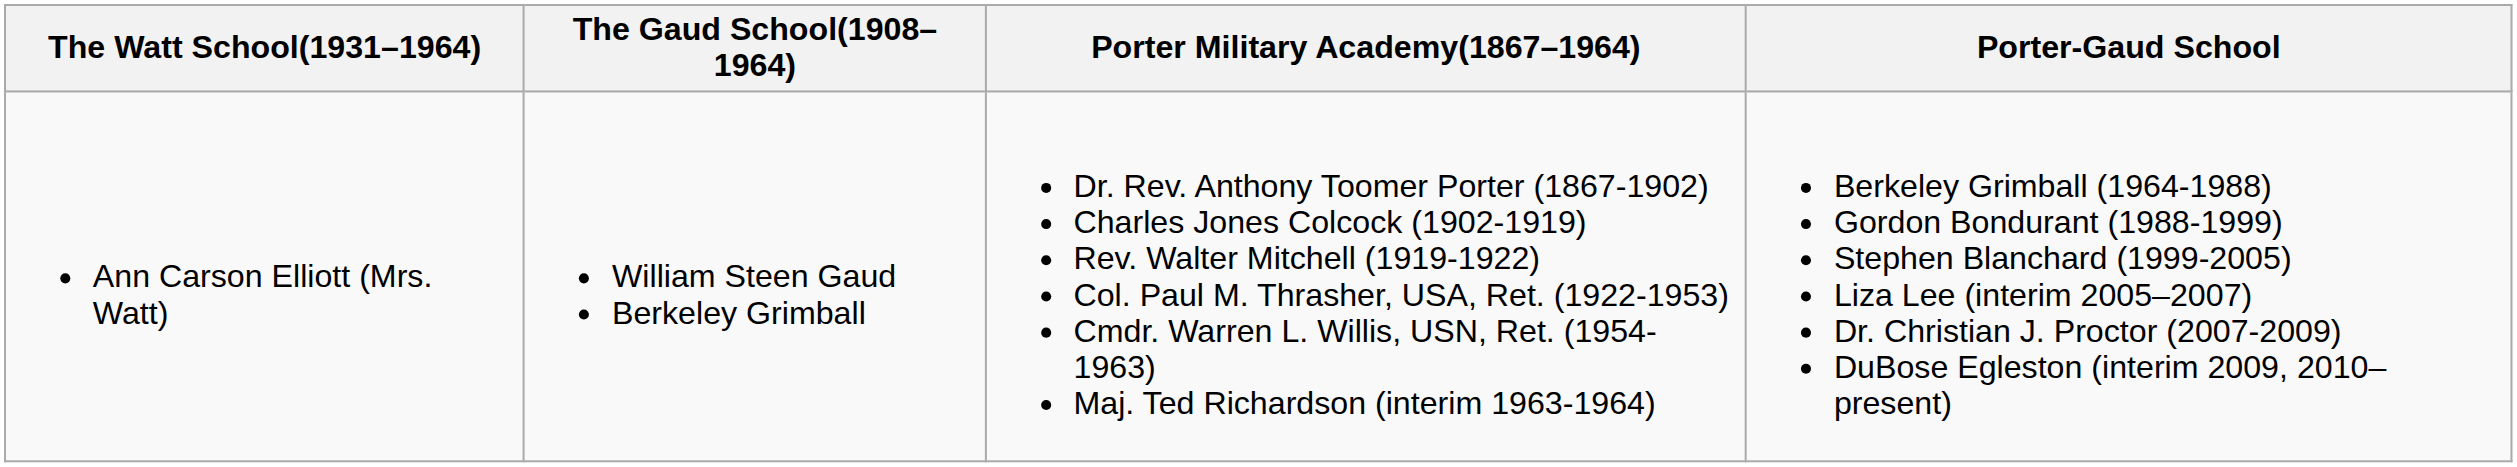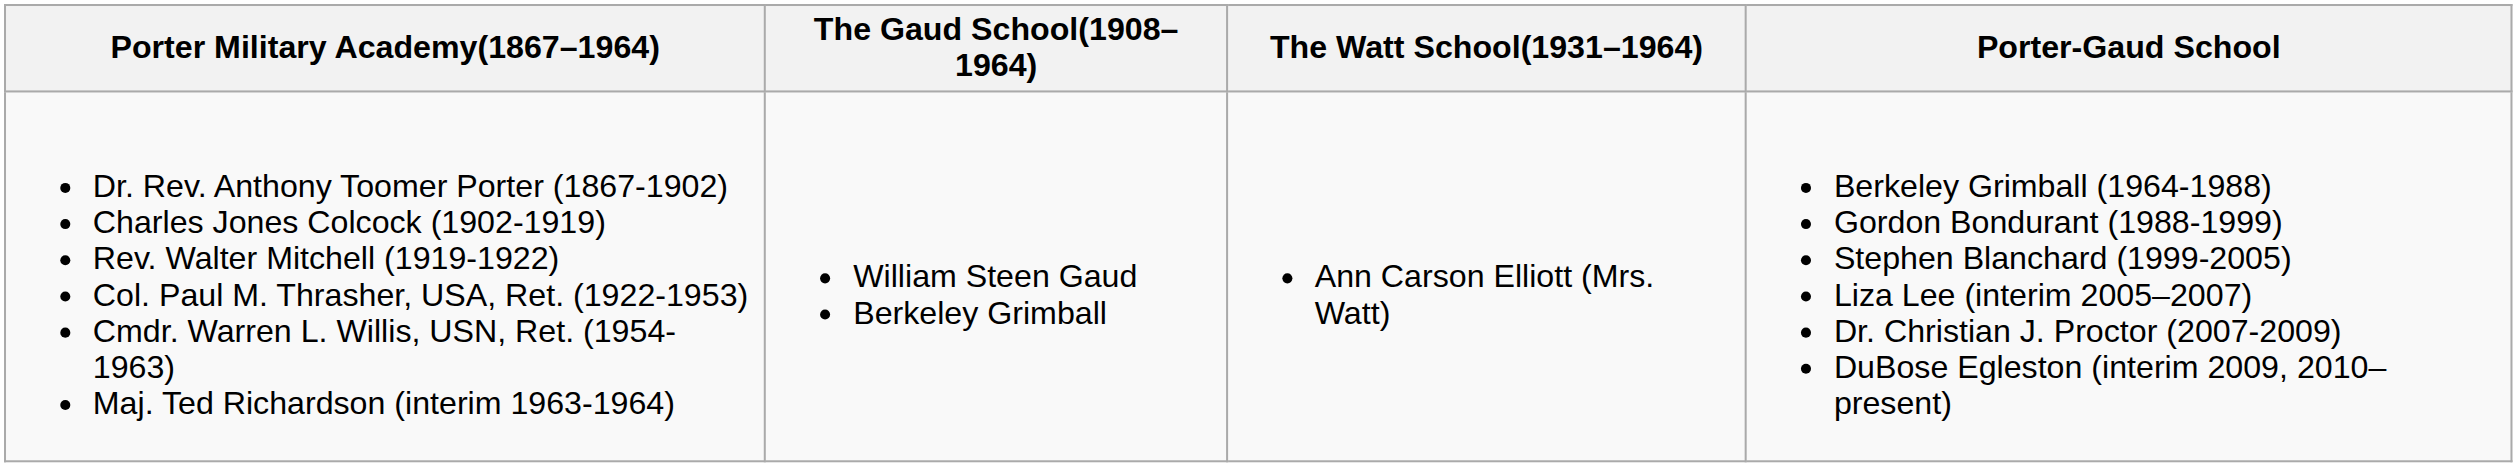columns swapped: Porter Military Academy(1867–1964) <-> The Watt School(1931–1964)
